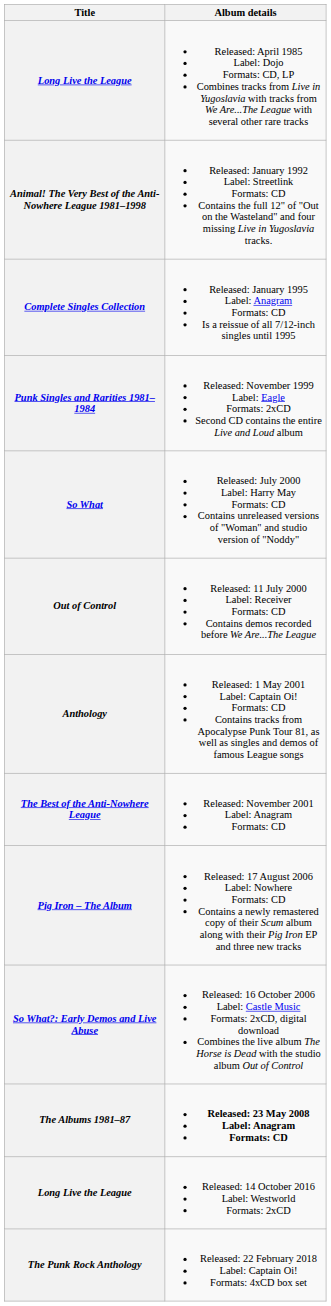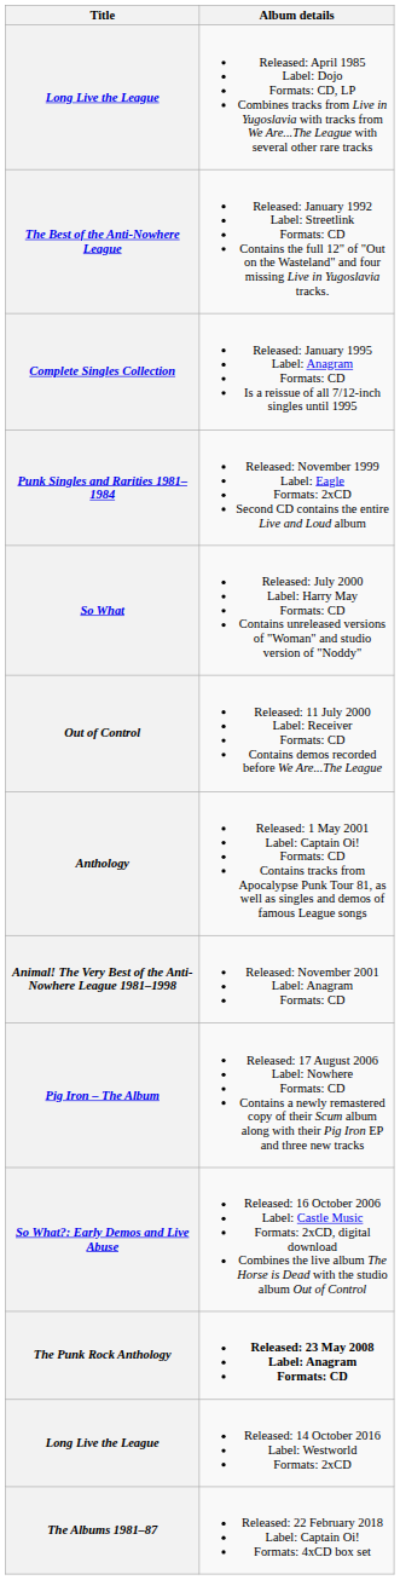row 3 | Title: Animal! The Very Best of the Anti-Nowhere League 1981–1998 -> The Best of the Anti-Nowhere League
row 9 | Title: The Best of the Anti-Nowhere League -> Animal! The Very Best of the Anti-Nowhere League 1981–1998
row 12 | Title: The Albums 1981–87 -> The Punk Rock Anthology
row 14 | Title: The Punk Rock Anthology -> The Albums 1981–87
